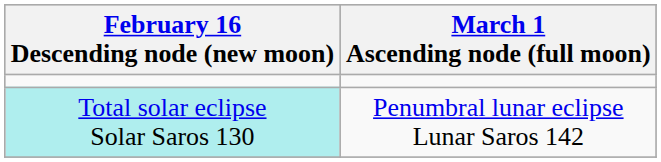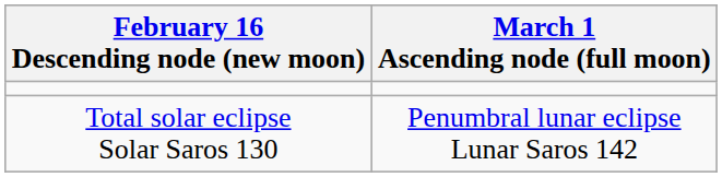row 3 | February 16 Descending node (new moon): paleturquoise background -> no background
